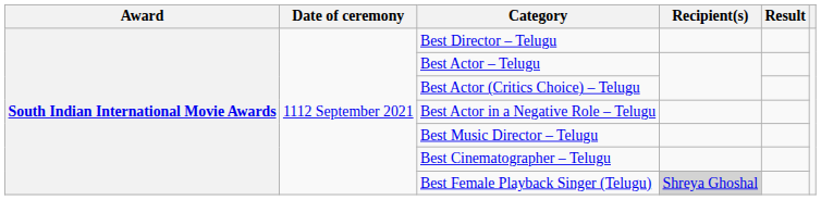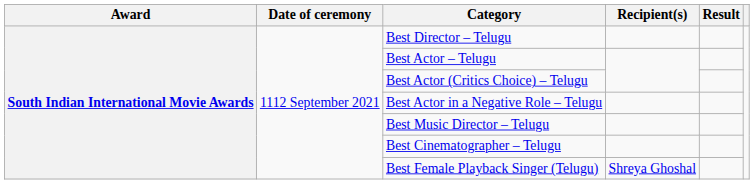Best Female Playback Singer (Telugu) | Recipient(s): lightgrey background -> no background
